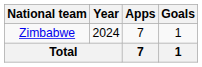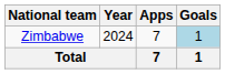Zimbabwe | Goals: no background -> lightblue background
